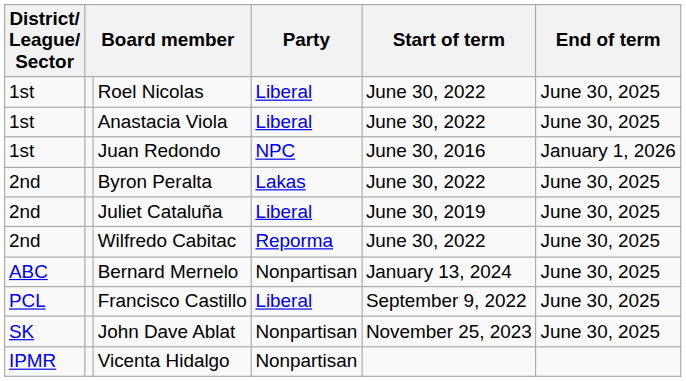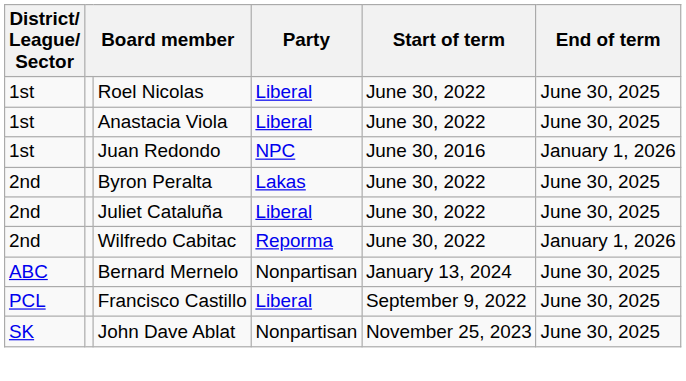Juliet Cataluña | Start of term: June 30, 2019 -> June 30, 2022
Wilfredo Cabitac | End of term: June 30, 2025 -> January 1, 2026
- row: IPMR | Vicenta Hidalgo | Nonpartisan
